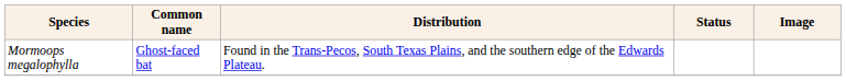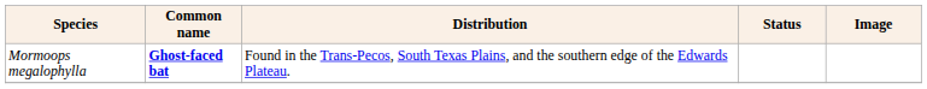Mormoops megalophylla | Common name: normal -> bold
